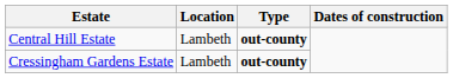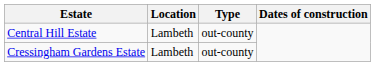Central Hill Estate | Type: bold -> normal
Cressingham Gardens Estate | Type: bold -> normal
